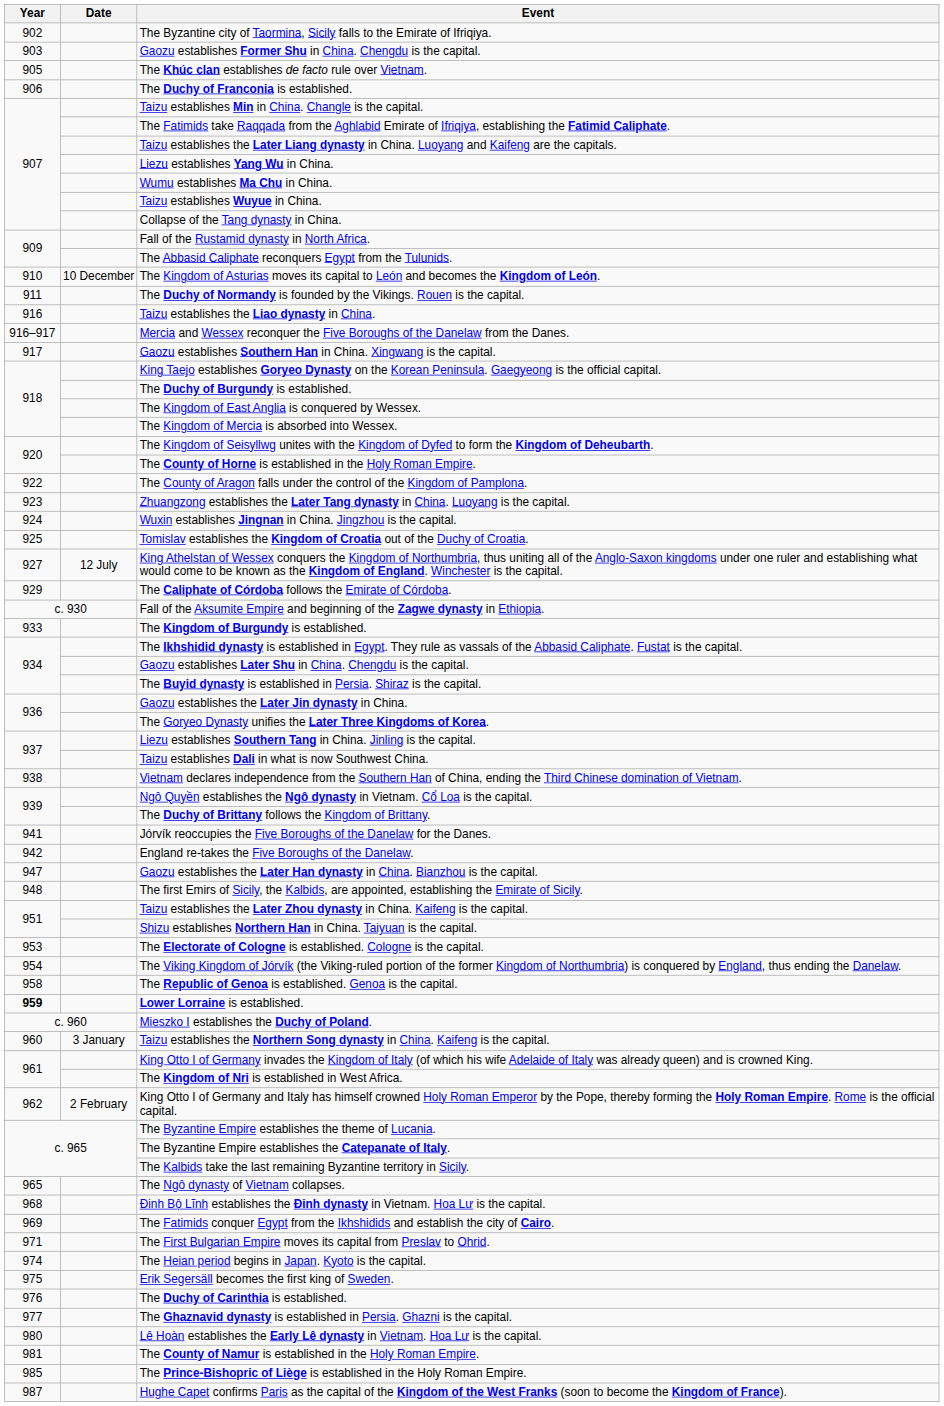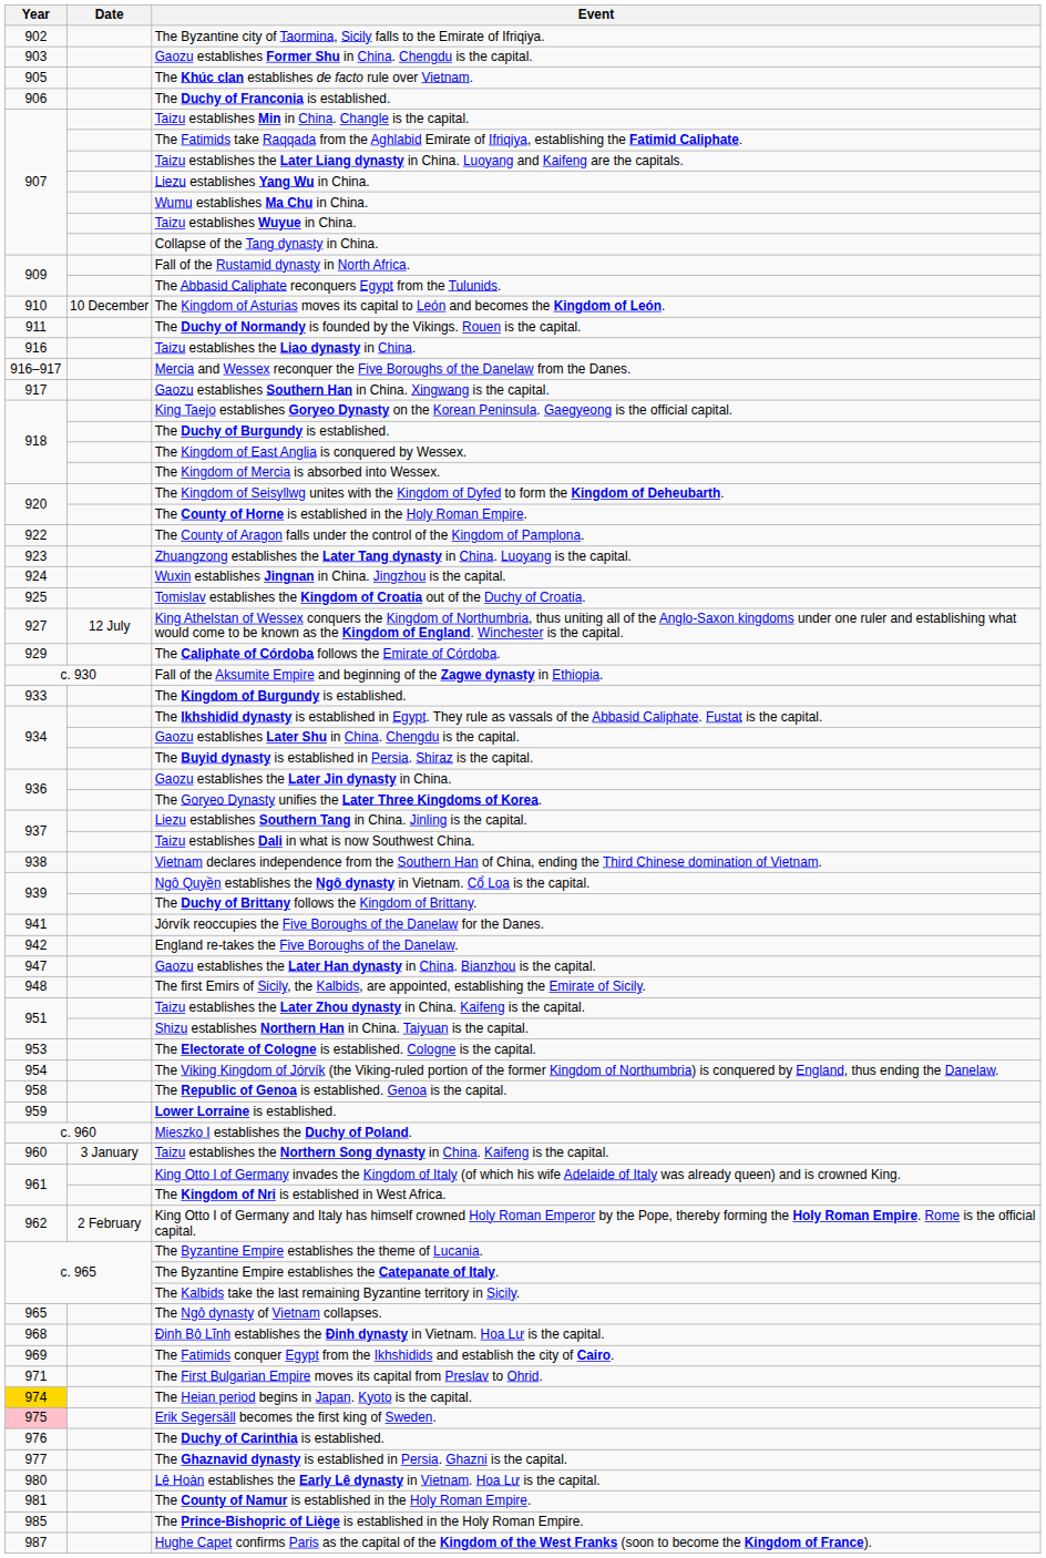Lower Lorraine is established. | Year: bold -> normal
The Heian period begins in Japan. Kyoto is the capital. | Year: no background -> gold background
Erik Segersäll becomes the first king of Sweden. | Year: no background -> pink background
